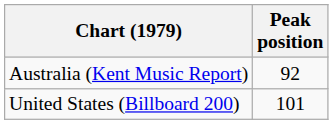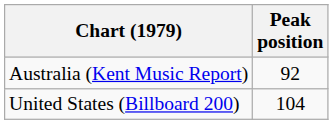United States (Billboard 200) | Peak position: 101 -> 104
